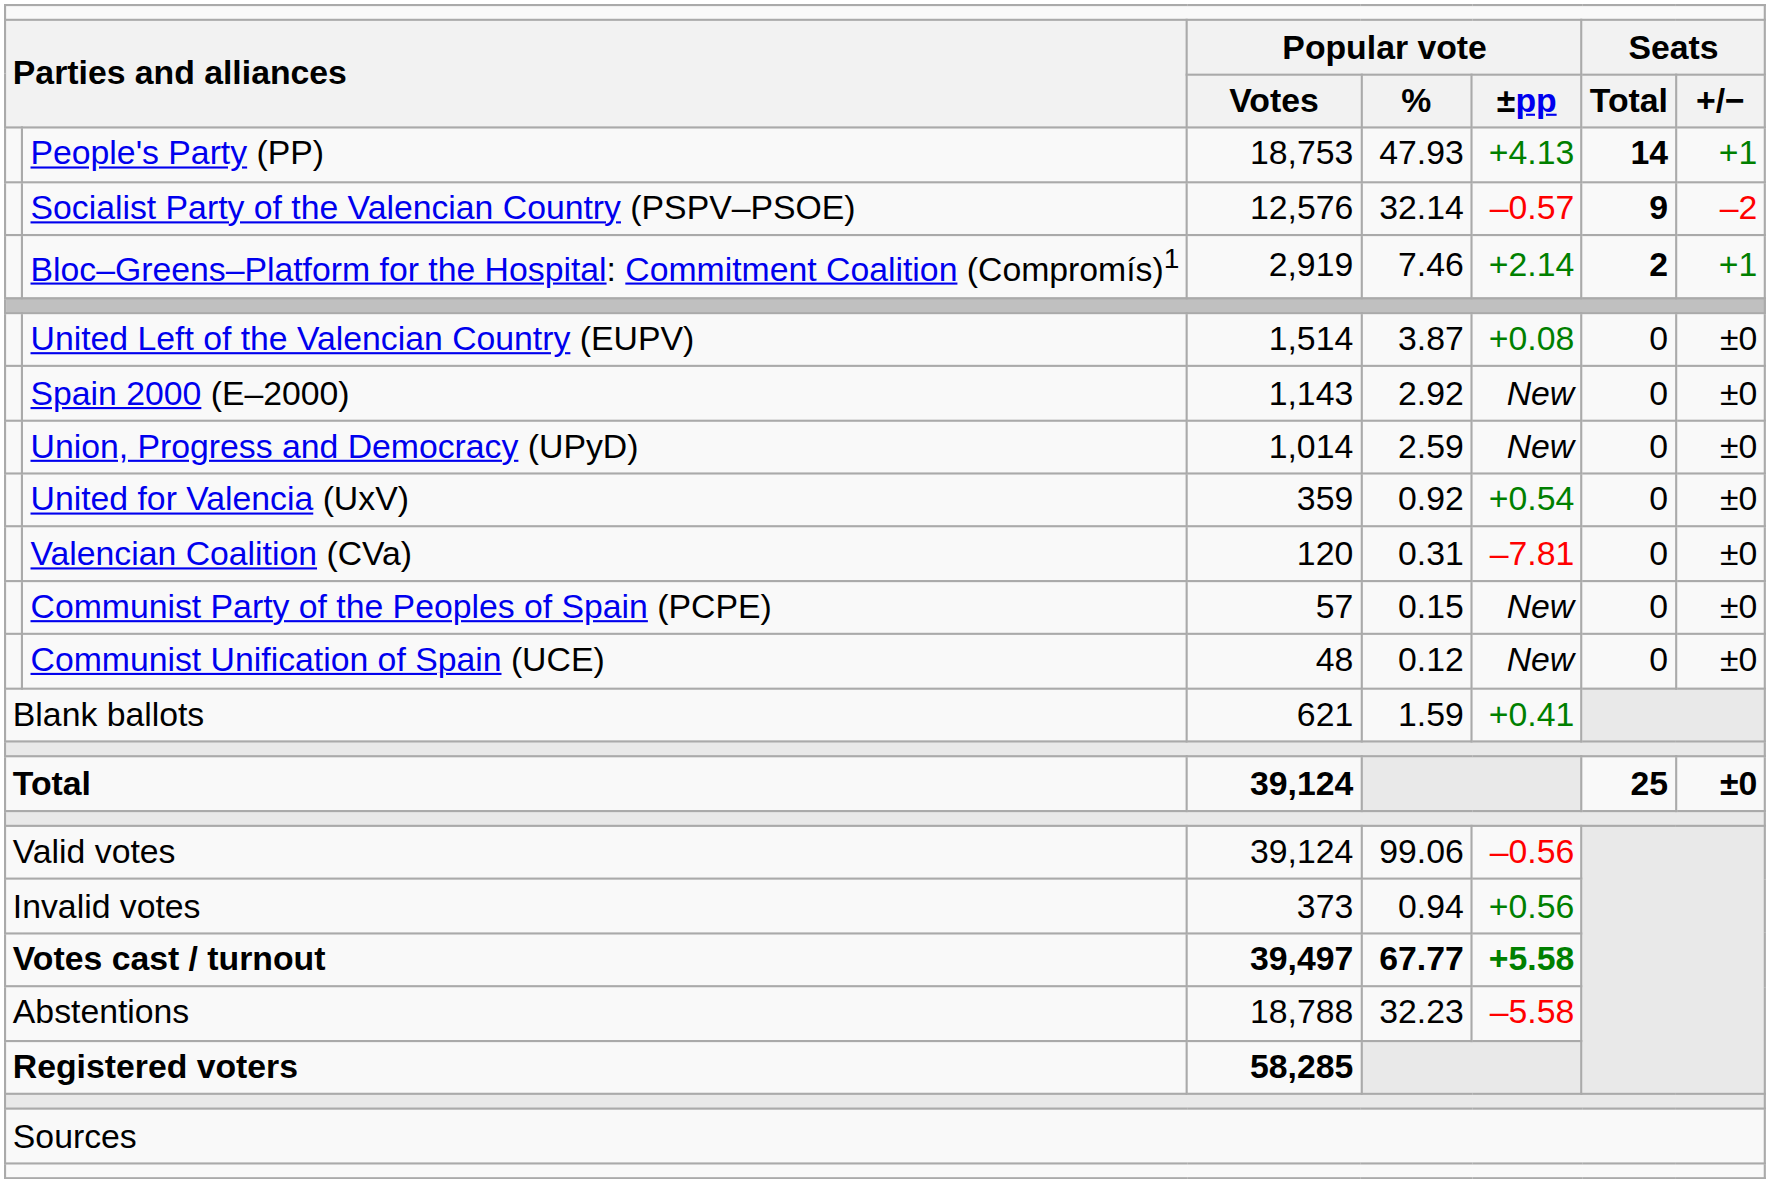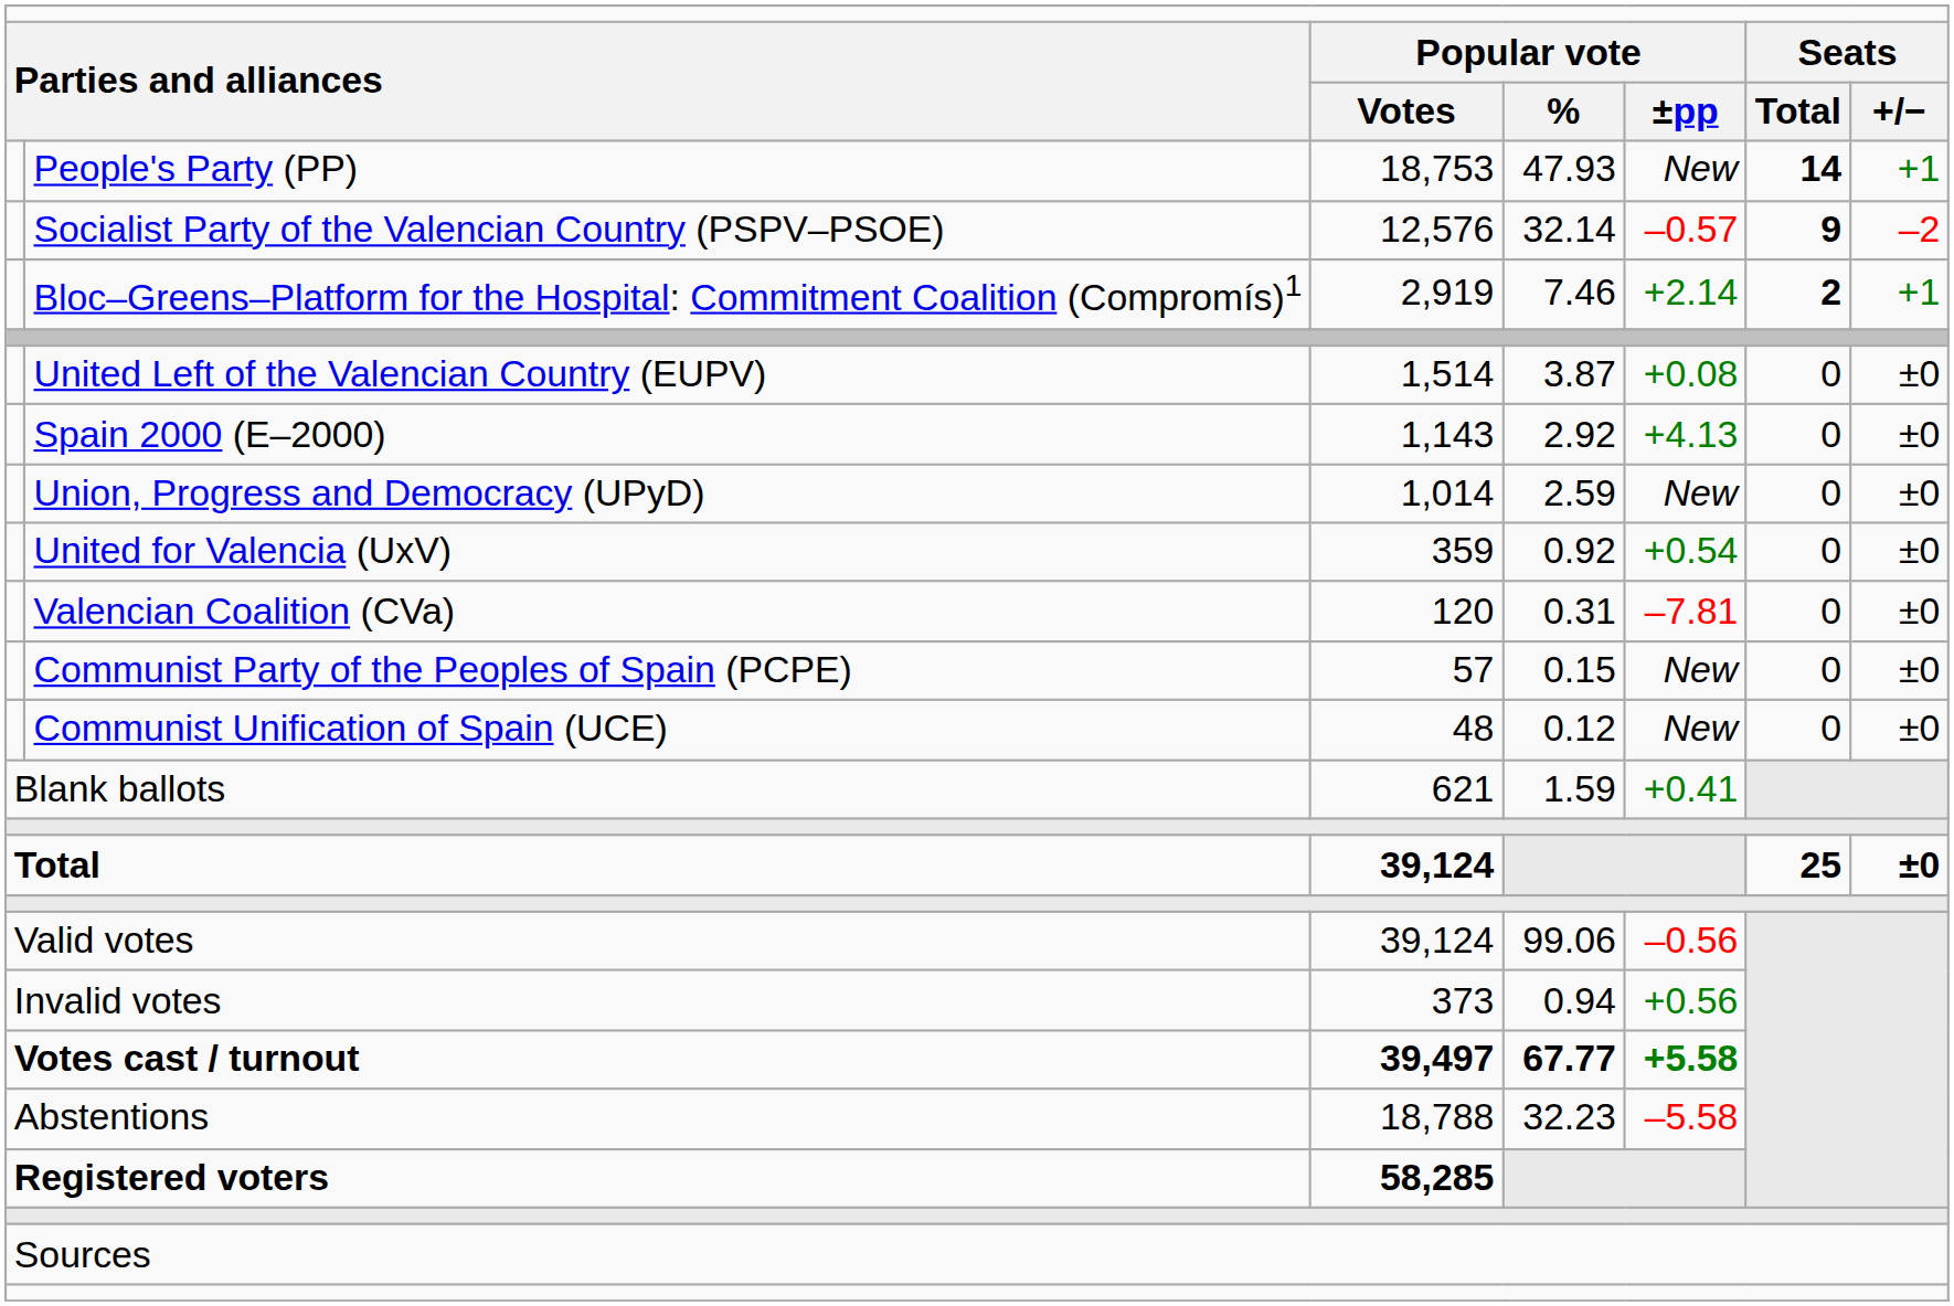People's Party (PP) | column 5: +4.13 -> New
Spain 2000 (E–2000) | column 5: New -> +4.13
